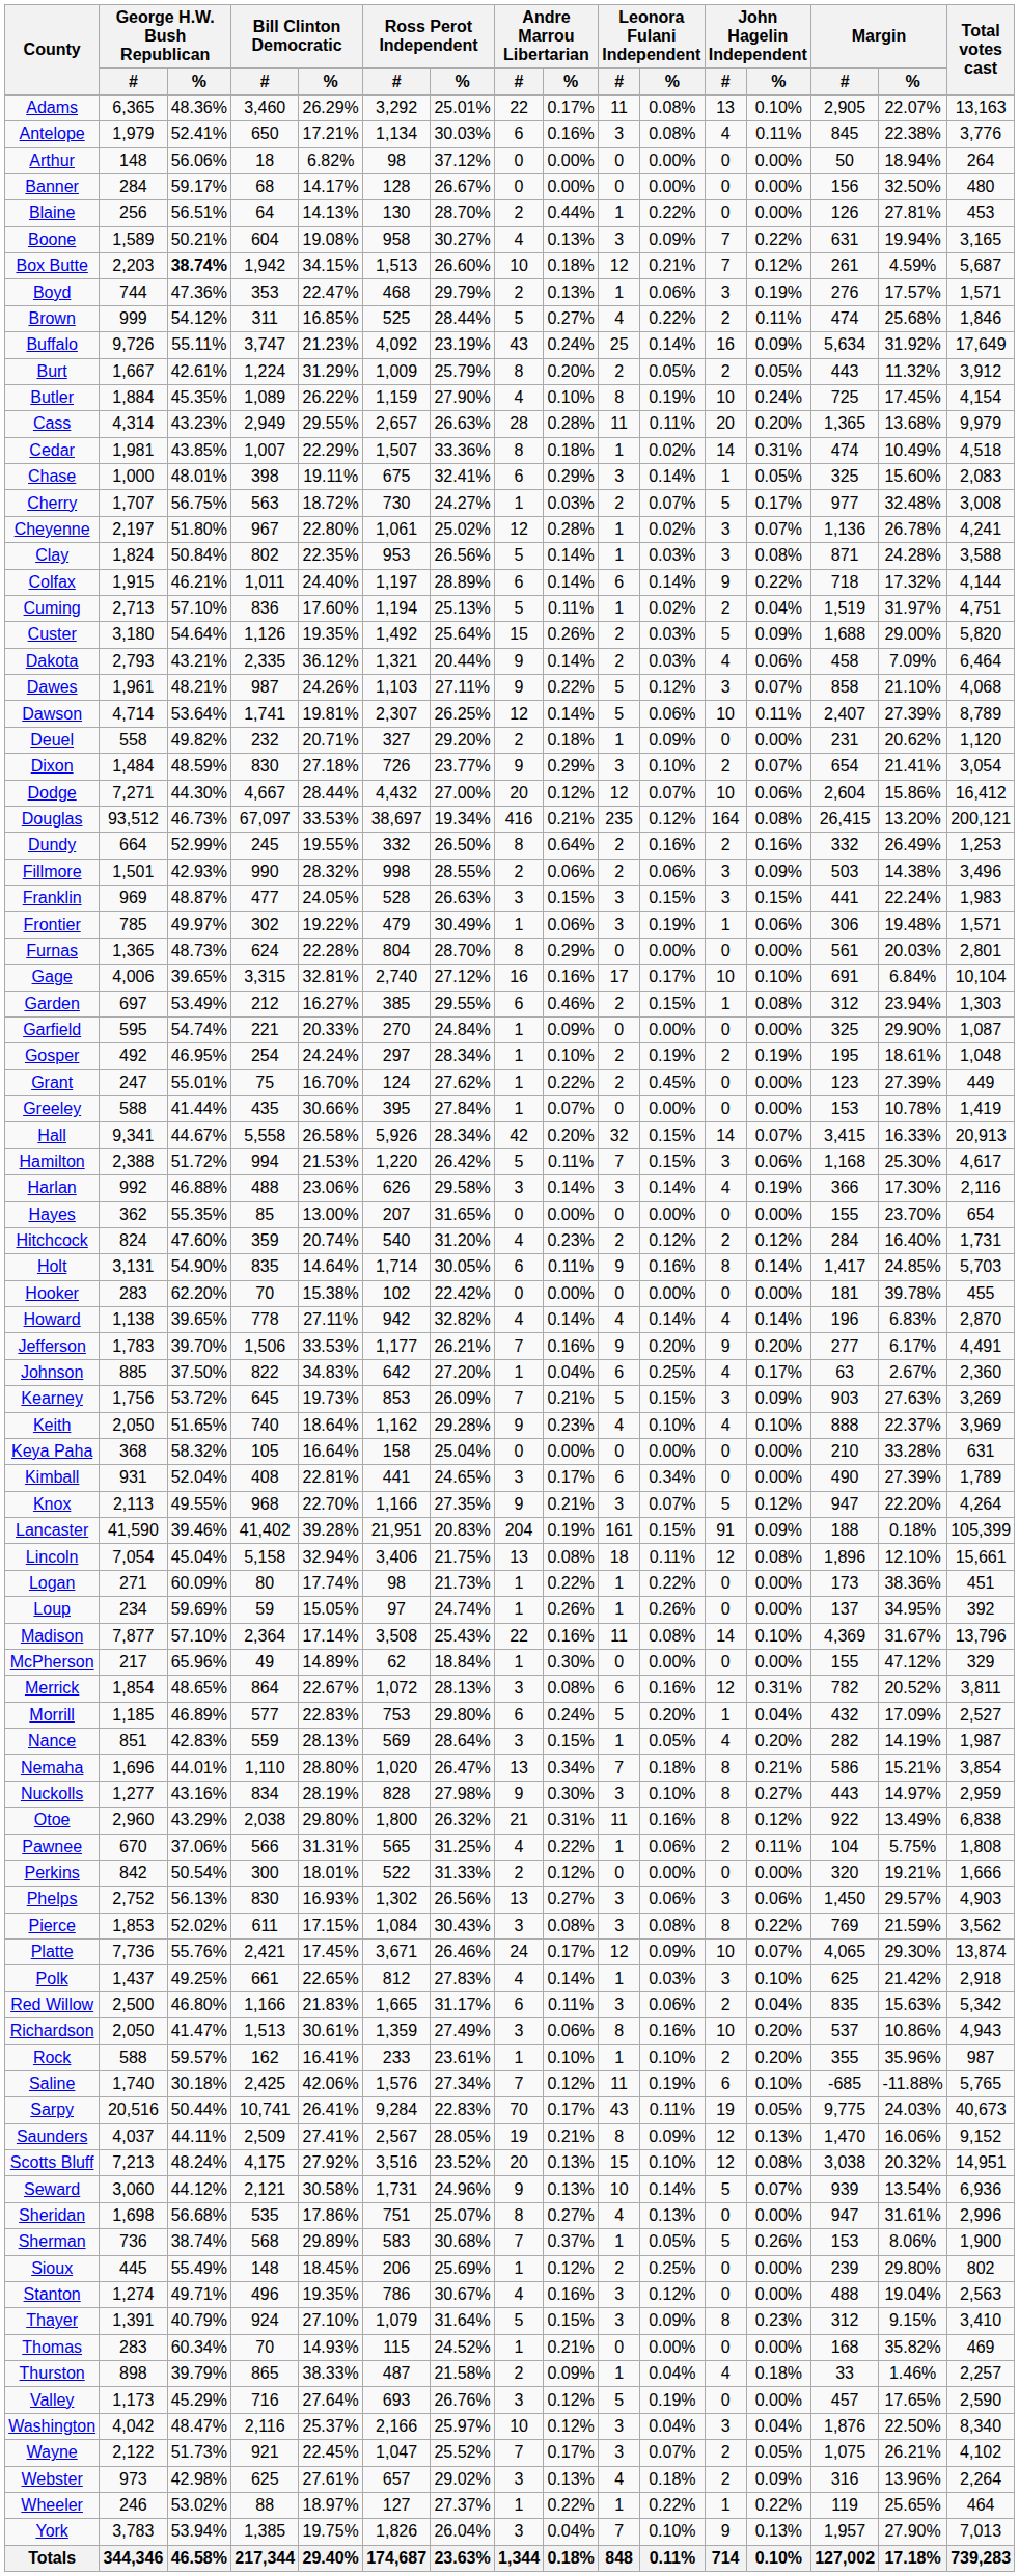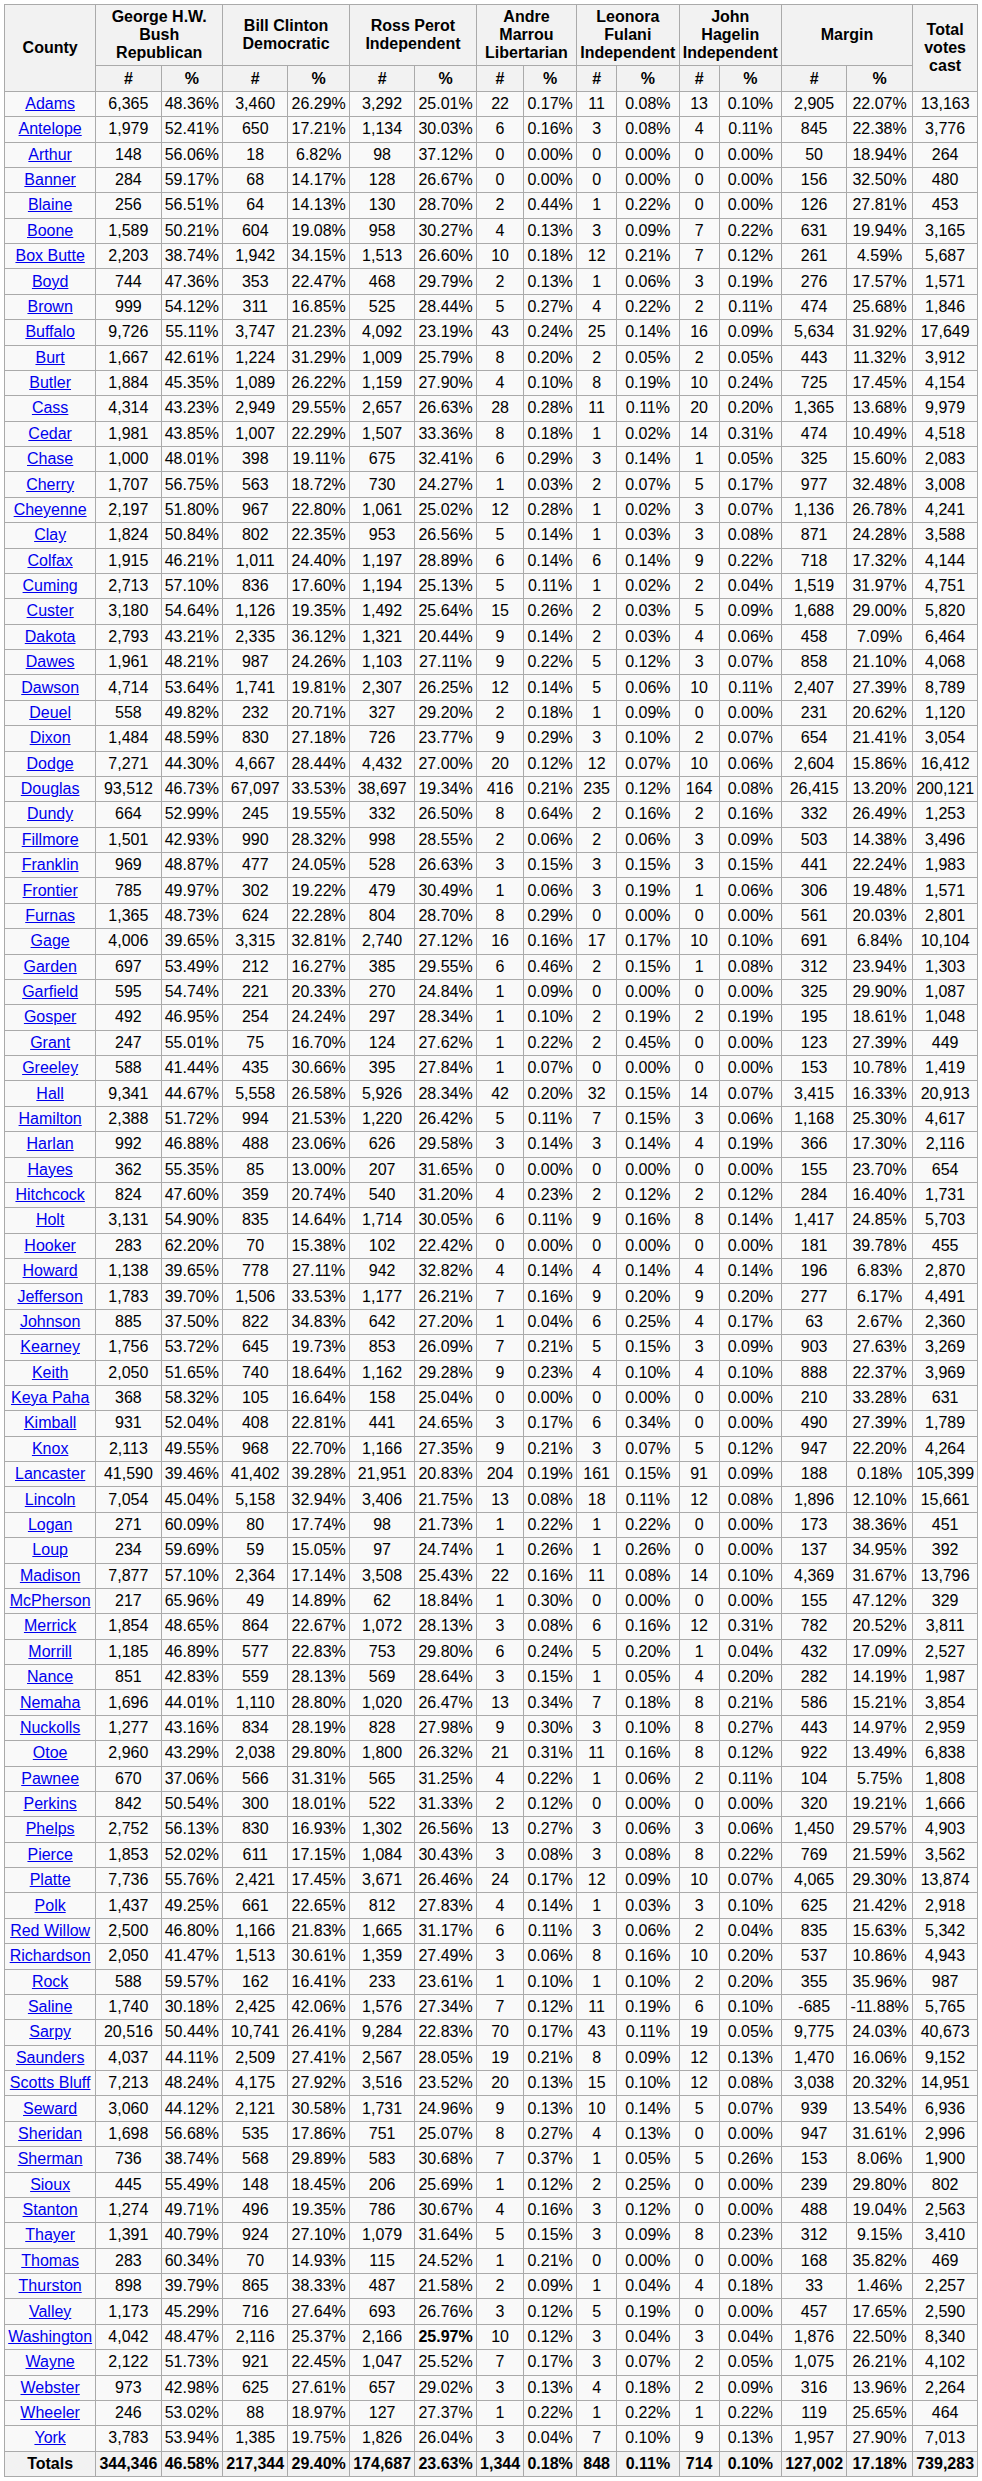Box Butte | George H.W. Bush Republican / %: bold -> normal
Washington | Ross Perot Independent / %: normal -> bold
